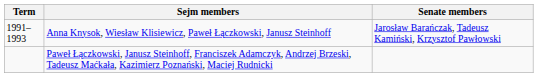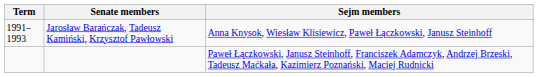columns swapped: Sejm members <-> Senate members
